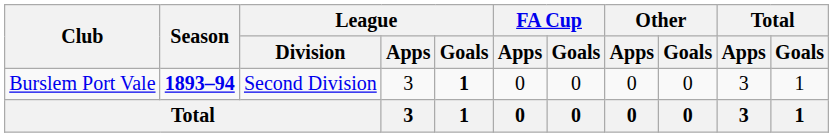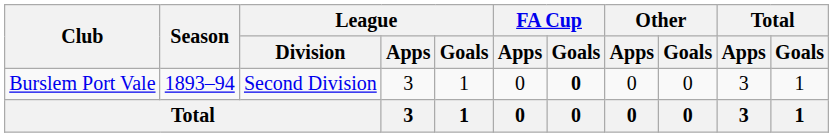Burslem Port Vale | Season: bold -> normal
Burslem Port Vale | League / Goals: bold -> normal
Burslem Port Vale | FA Cup / Goals: normal -> bold
